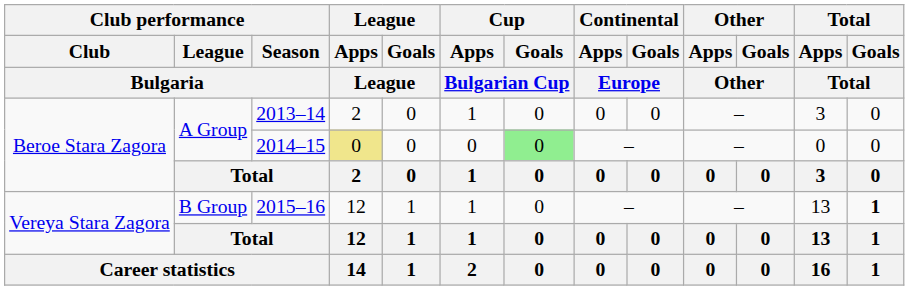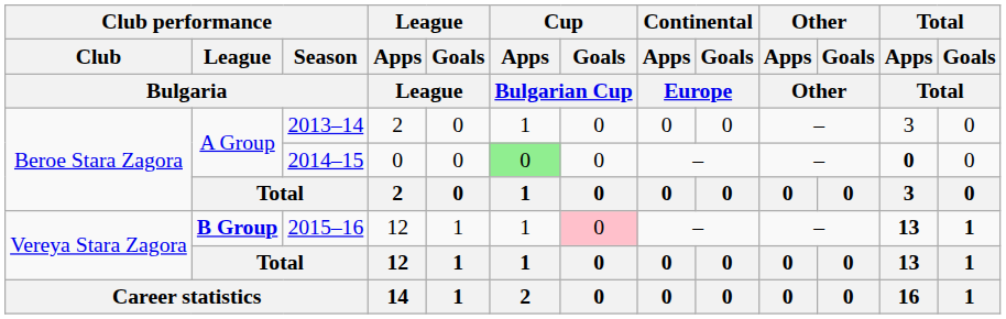2014–15 | League / Apps / League: khaki background -> no background
2014–15 | Cup / Apps / Bulgarian Cup: no background -> lightgreen background
2014–15 | Cup / Goals / Bulgarian Cup: lightgreen background -> no background
2014–15 | Total / Apps / Total: normal -> bold
2015–16 | Club performance / League / Bulgaria: normal -> bold
2015–16 | Cup / Goals / Bulgarian Cup: no background -> pink background
2015–16 | Total / Apps / Total: normal -> bold
